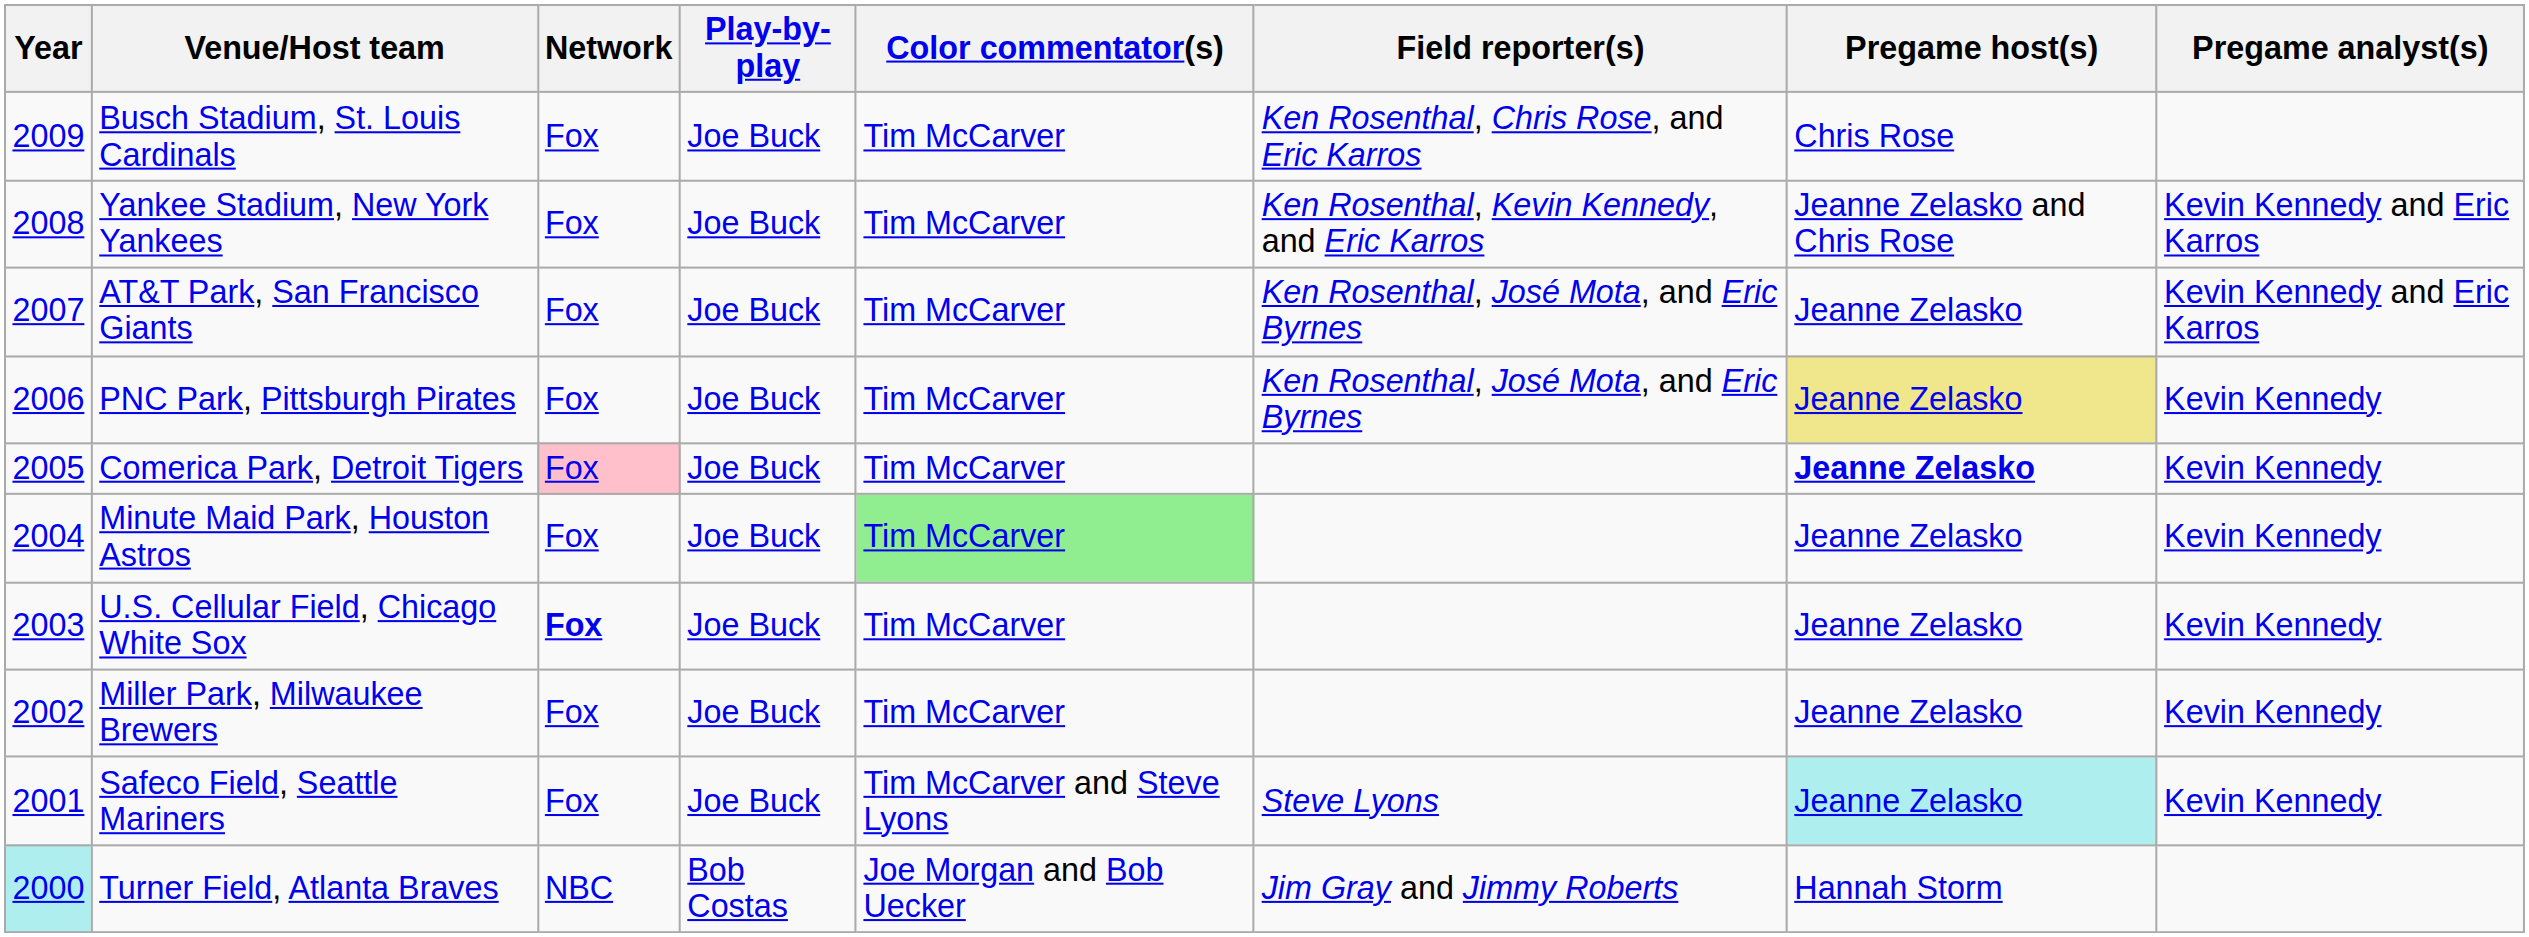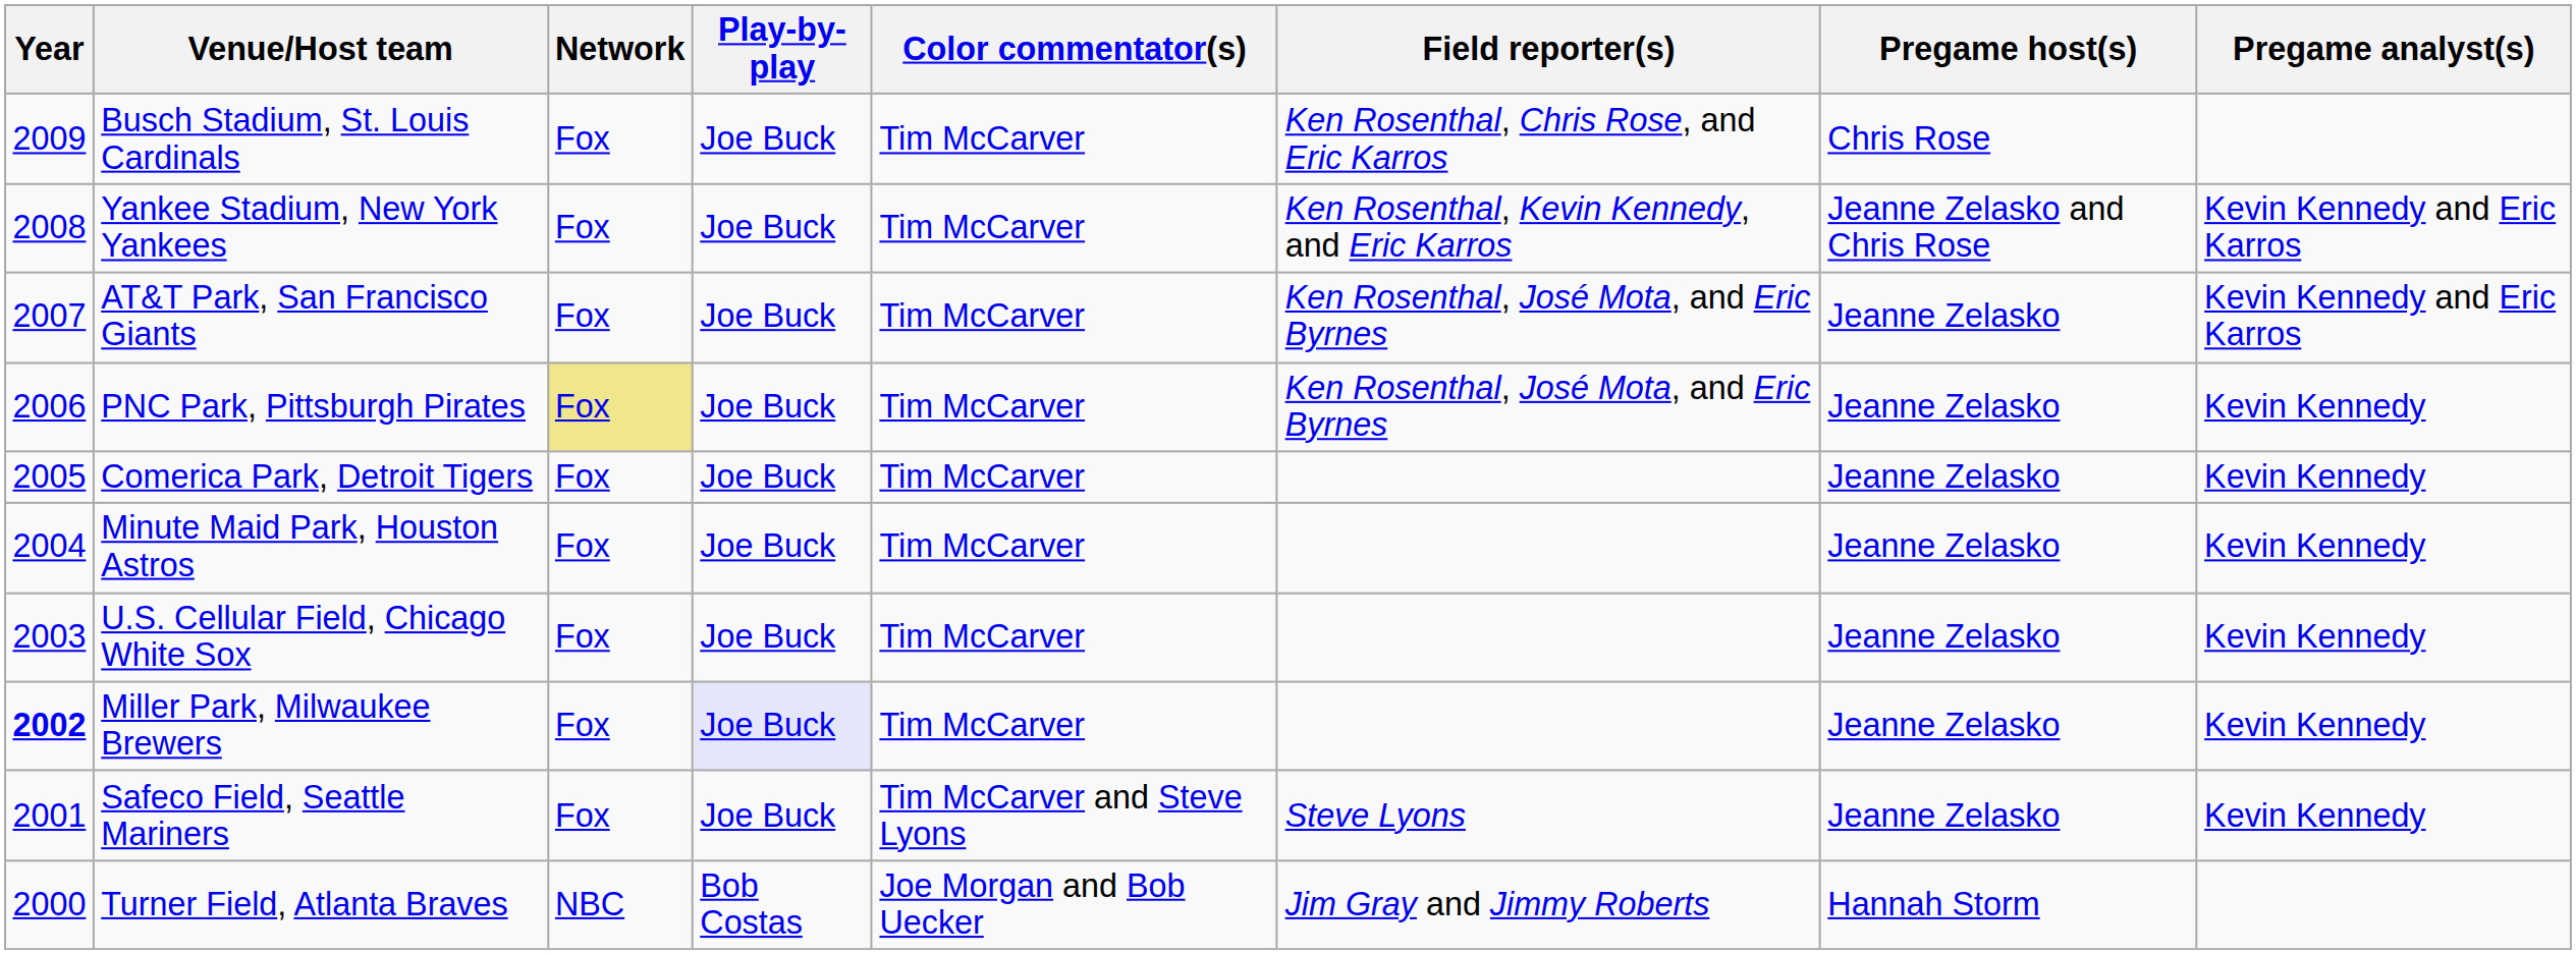PNC Park, Pittsburgh Pirates | Network: no background -> khaki background
PNC Park, Pittsburgh Pirates | Pregame host(s): khaki background -> no background
Comerica Park, Detroit Tigers | Network: pink background -> no background
Comerica Park, Detroit Tigers | Pregame host(s): bold -> normal
Minute Maid Park, Houston Astros | Color commentator(s): lightgreen background -> no background
U.S. Cellular Field, Chicago White Sox | Network: bold -> normal
Miller Park, Milwaukee Brewers | Year: normal -> bold
Miller Park, Milwaukee Brewers | Play-by-play: no background -> lavender background
Safeco Field, Seattle Mariners | Pregame host(s): paleturquoise background -> no background
Turner Field, Atlanta Braves | Year: paleturquoise background -> no background
